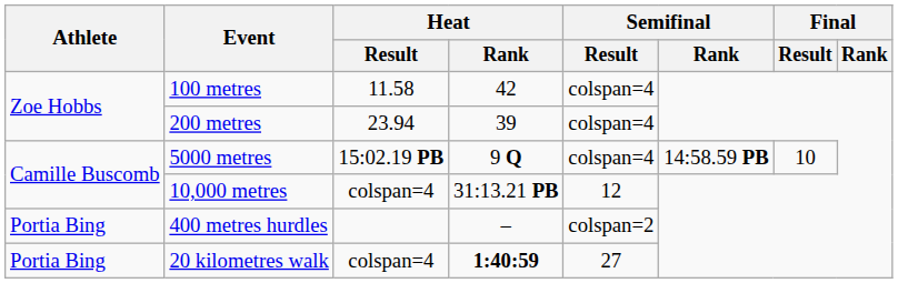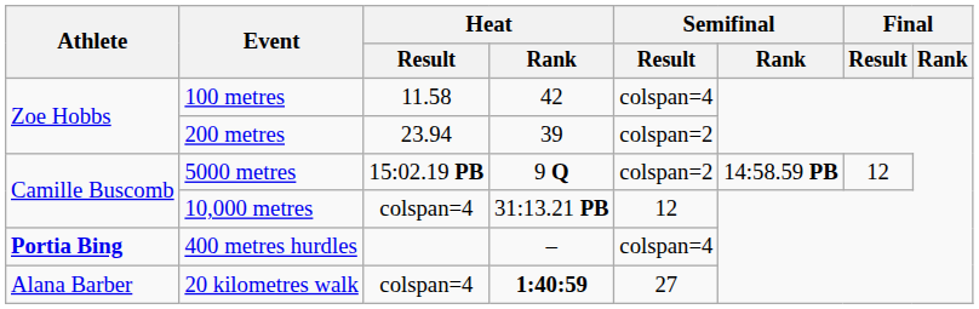200 metres | Semifinal / Result: colspan=4 -> colspan=2
5000 metres | Semifinal / Result: colspan=4 -> colspan=2
5000 metres | Final / Result: 10 -> 12
400 metres hurdles | Athlete: normal -> bold
400 metres hurdles | Semifinal / Result: colspan=2 -> colspan=4
20 kilometres walk | Athlete: Portia Bing -> Alana Barber
